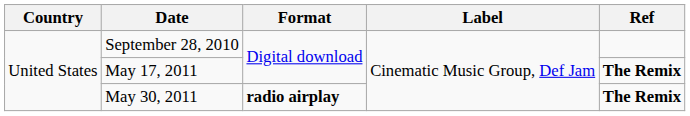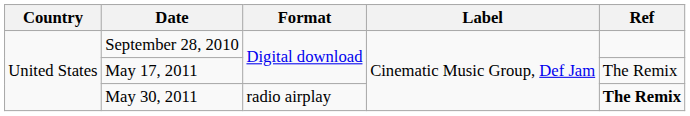May 17, 2011 | Ref: bold -> normal
May 30, 2011 | Format: bold -> normal
